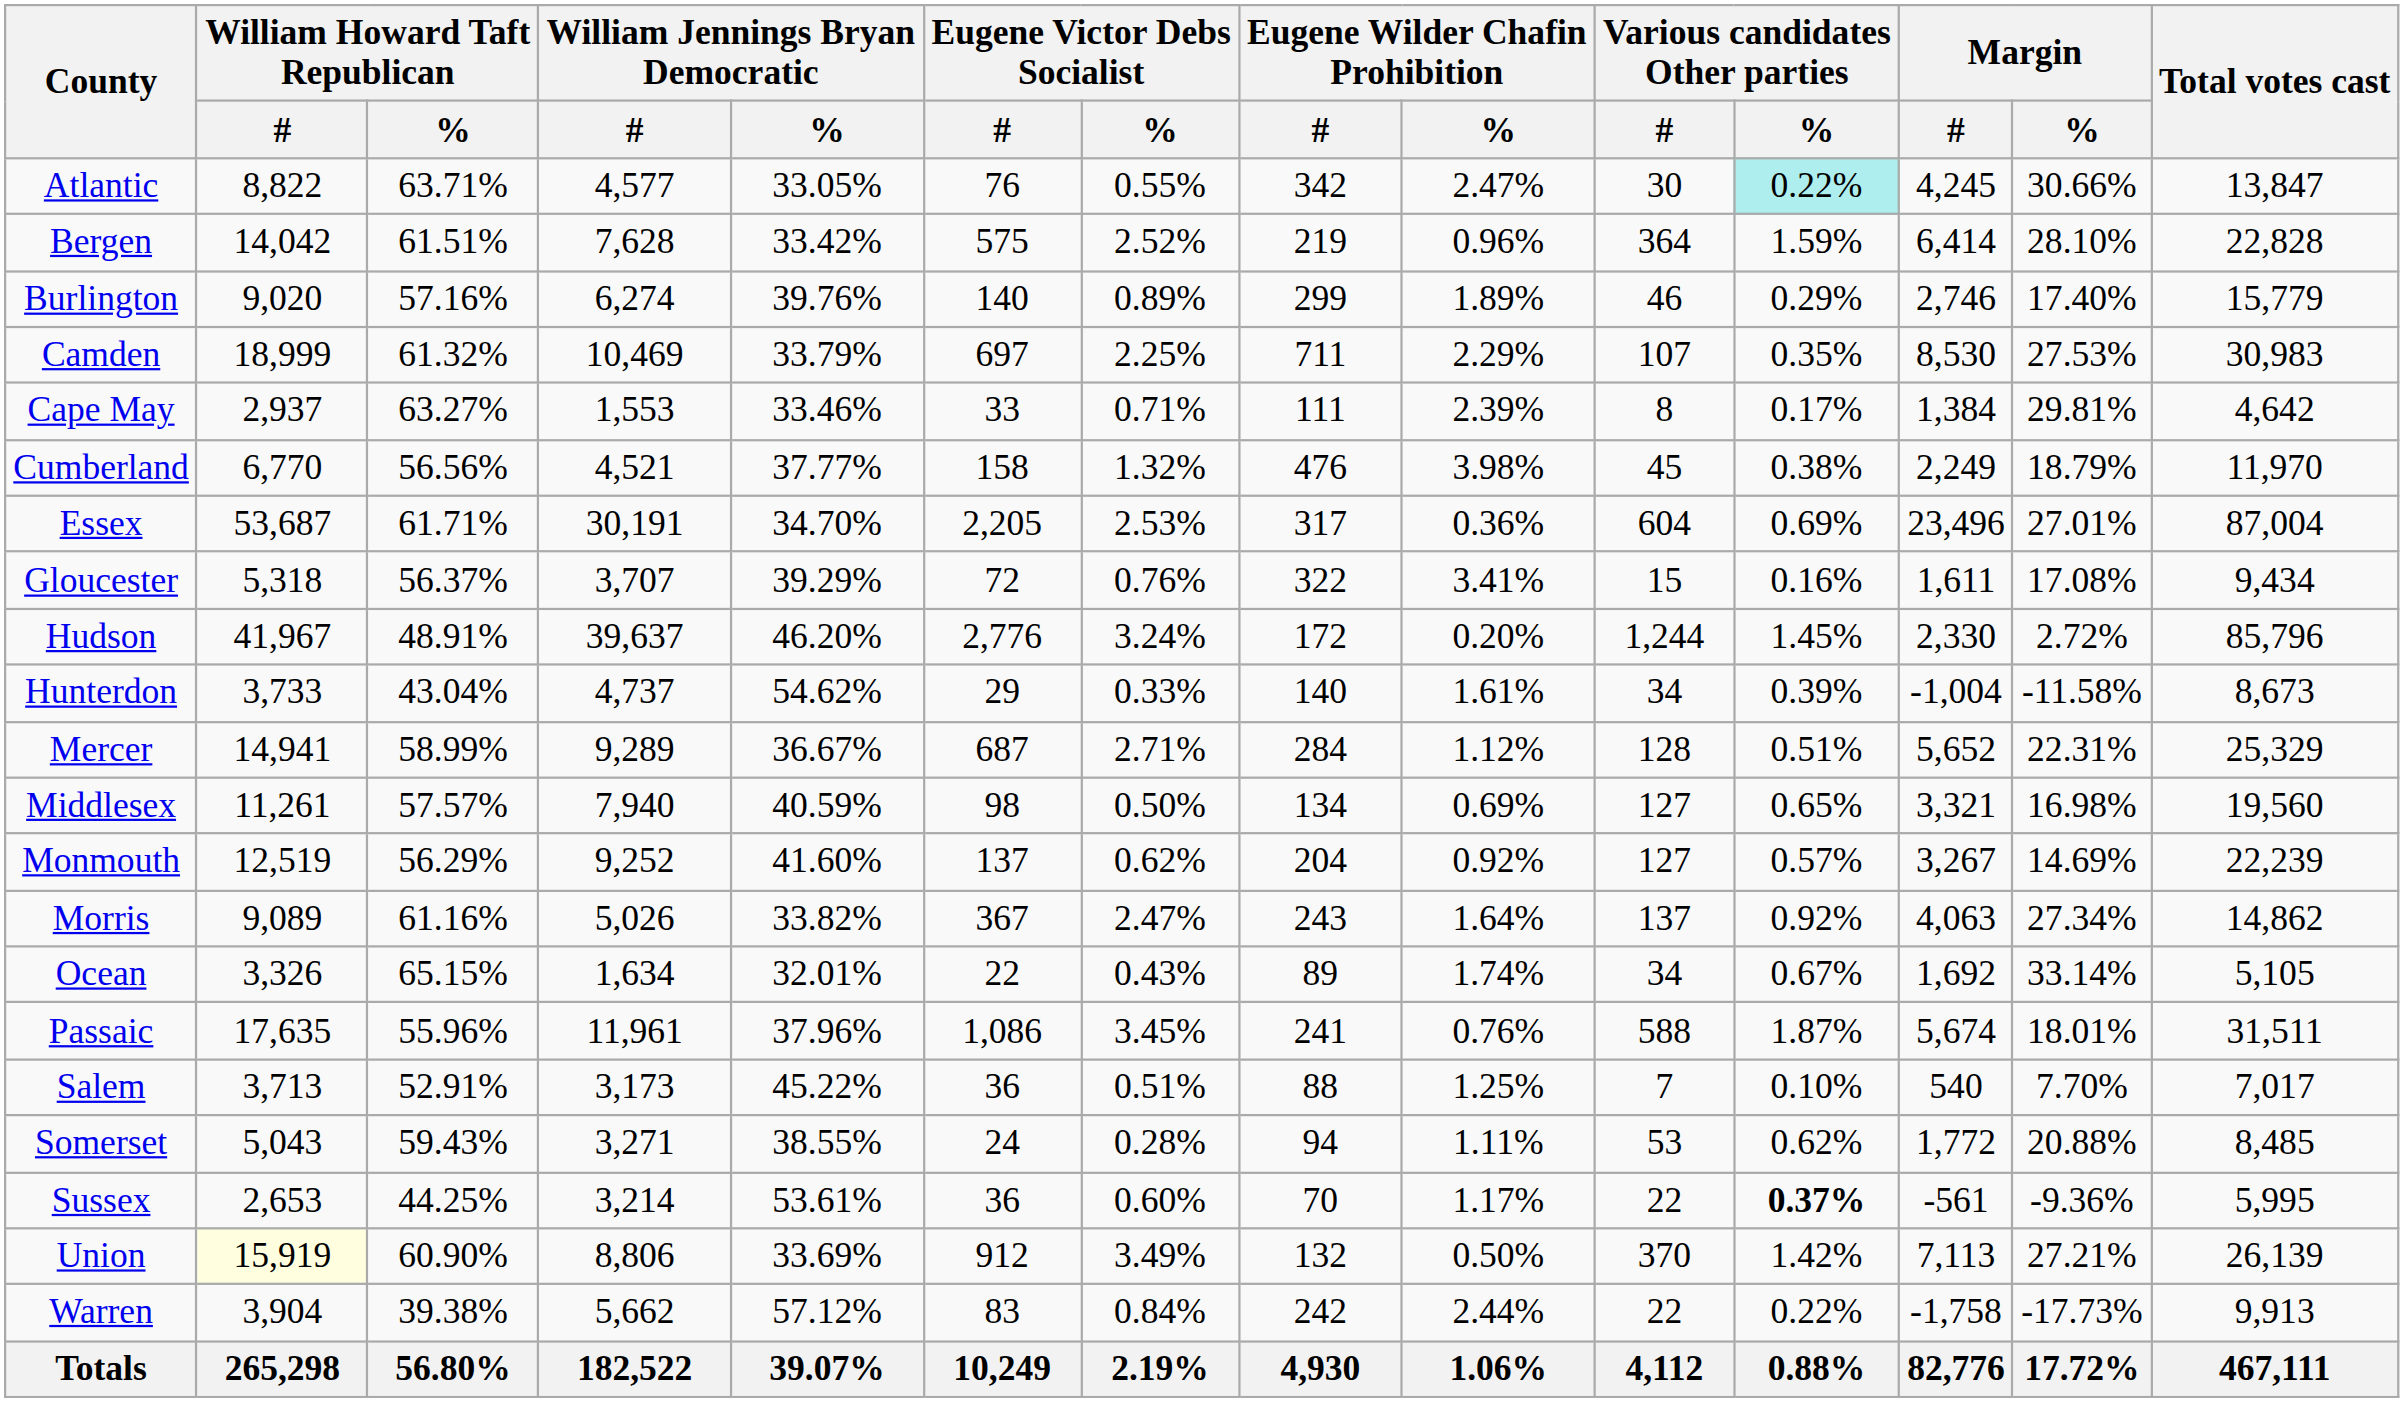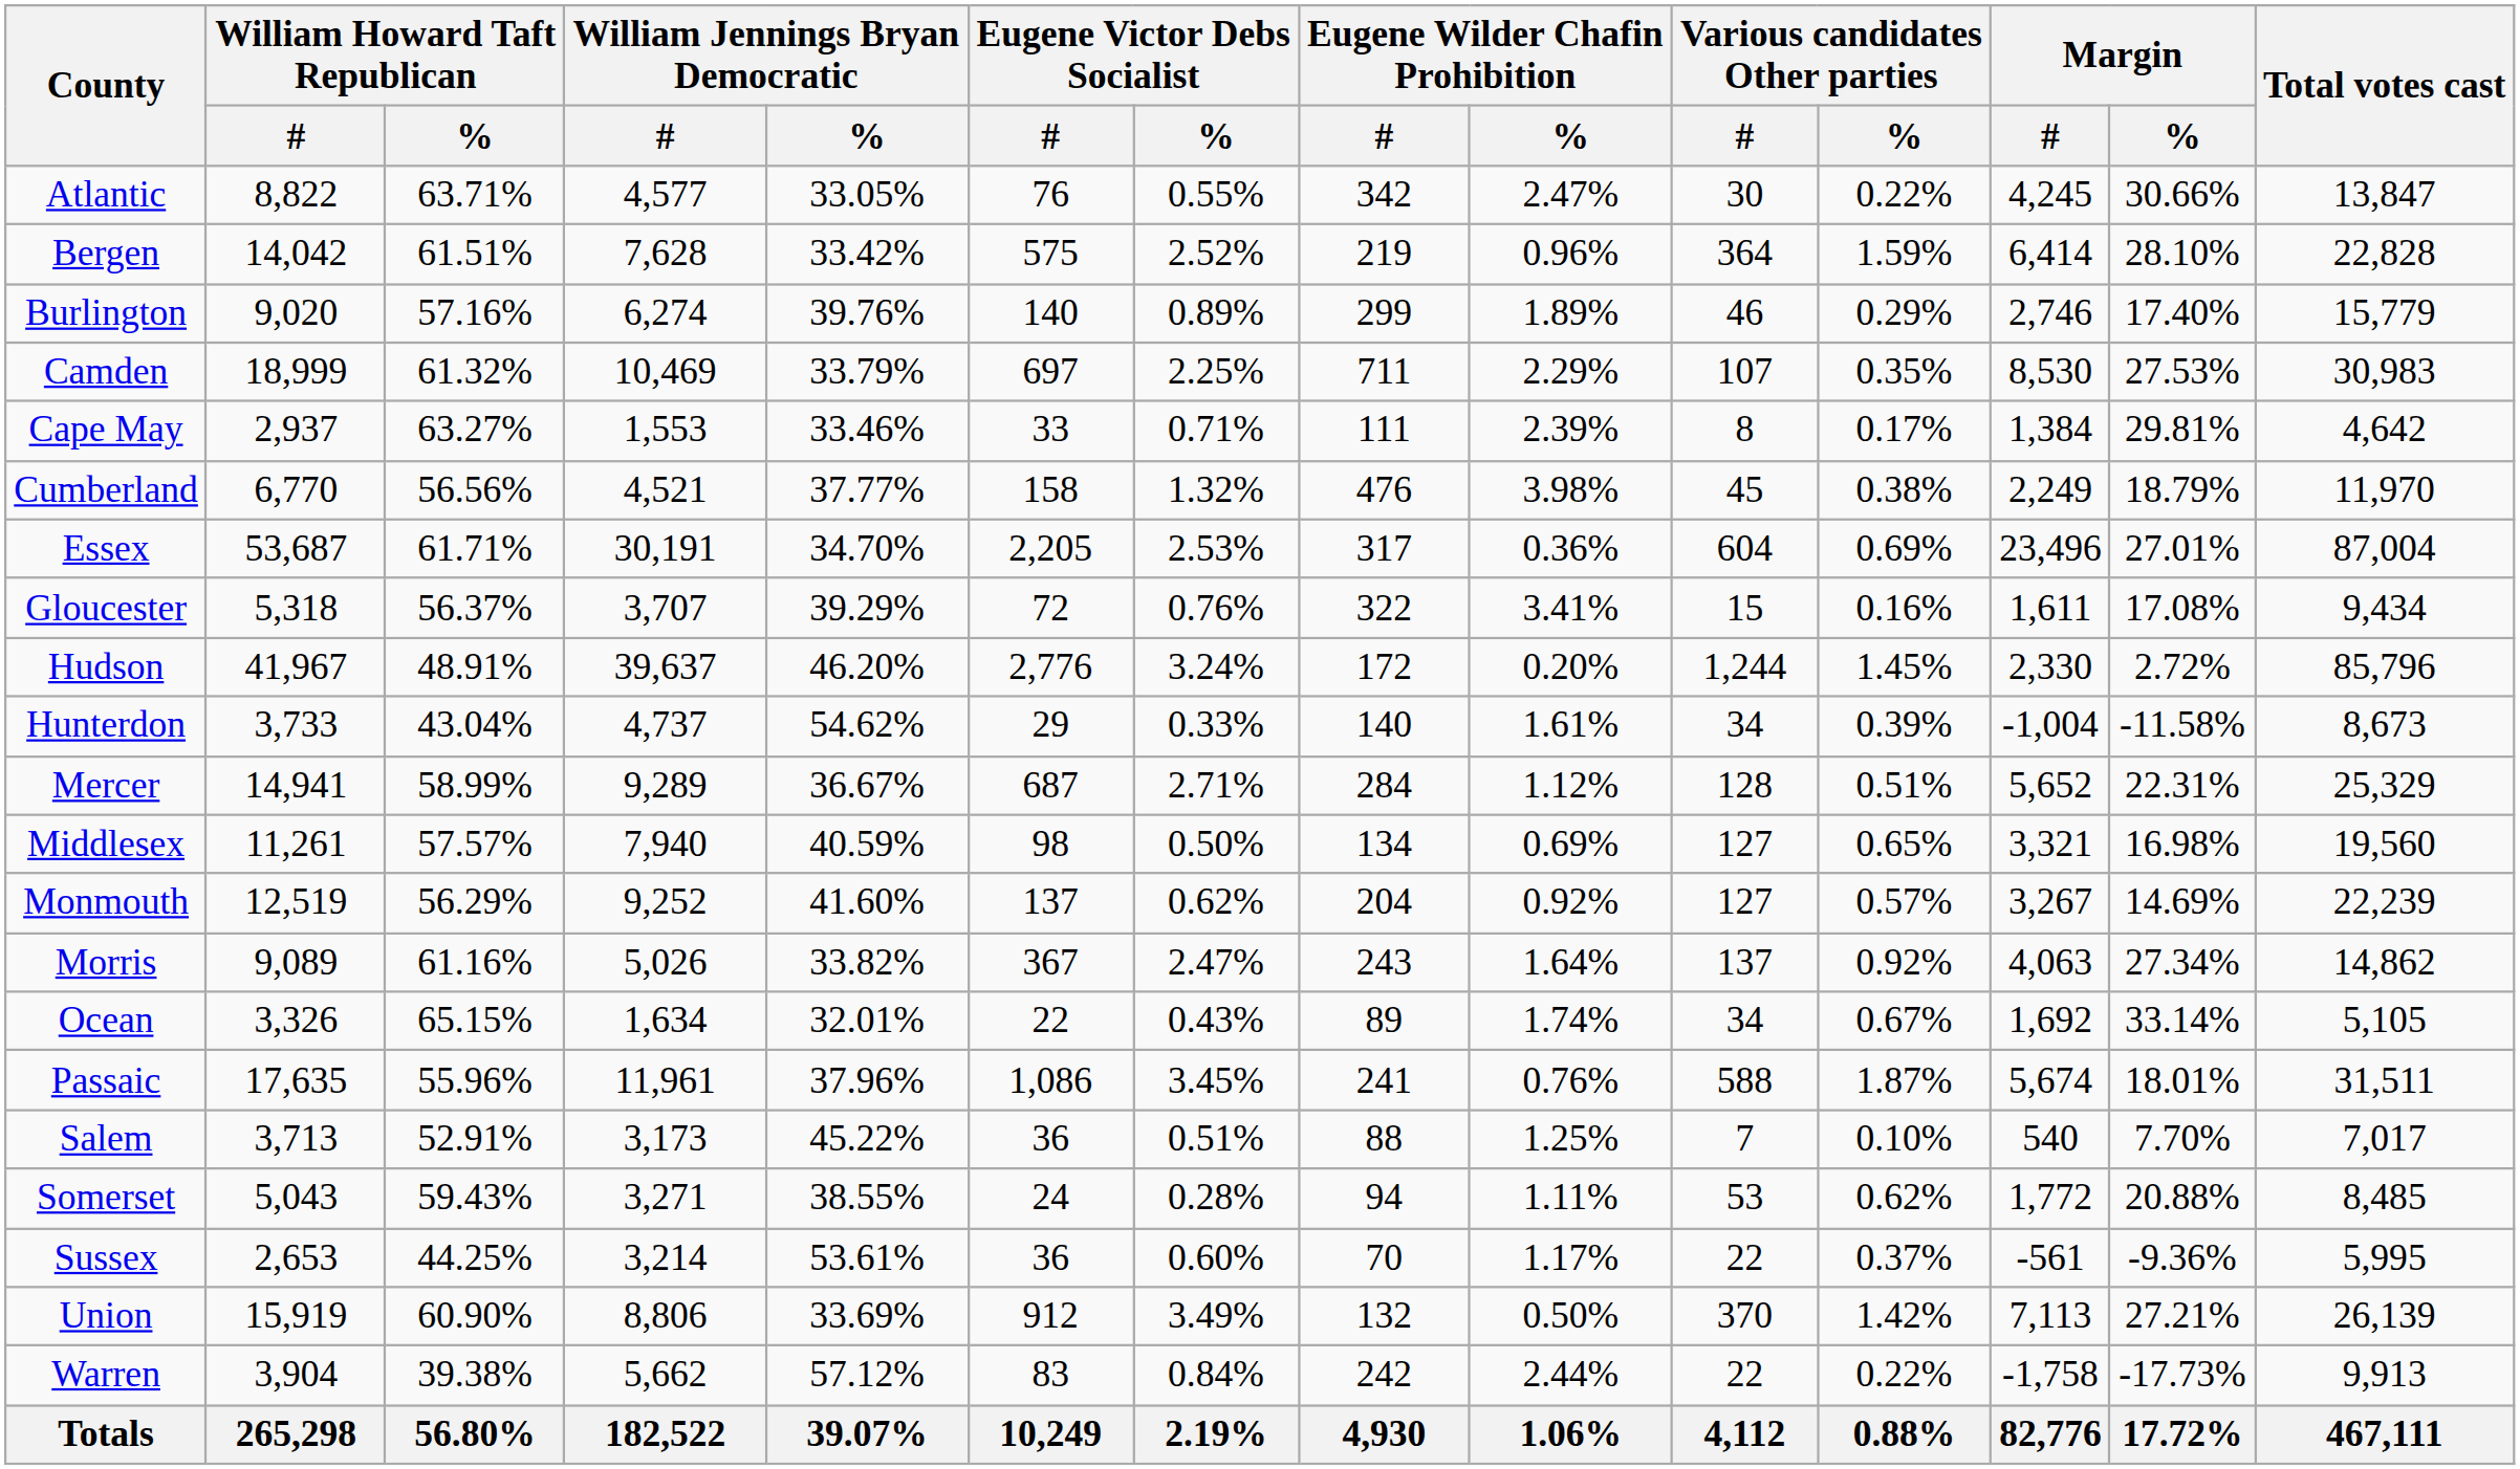Atlantic | Various candidates Other parties / %: paleturquoise background -> no background
Sussex | Various candidates Other parties / %: bold -> normal
Union | William Howard Taft Republican / #: lightyellow background -> no background
